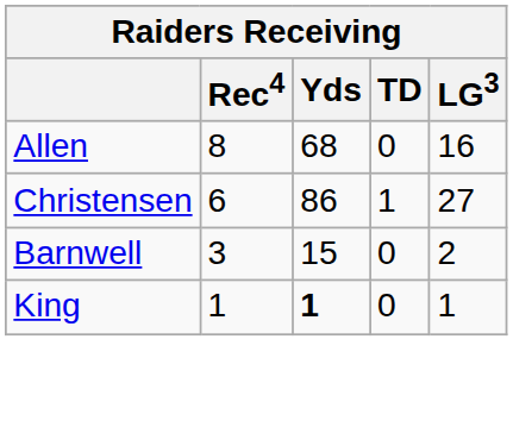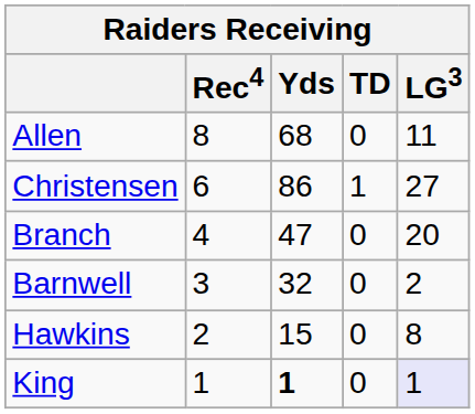Allen | LG3: 16 -> 11
+ row: Branch | 4 | 47 | 0 | 20
Barnwell | Yds: 15 -> 32
+ row: Hawkins | 2 | 15 | 0 | 8
King | LG3: no background -> lavender background
